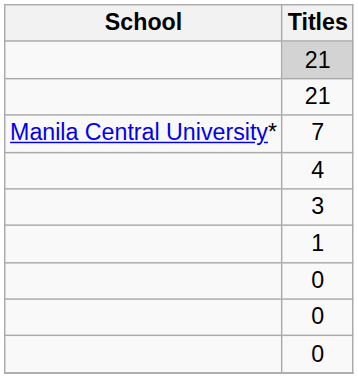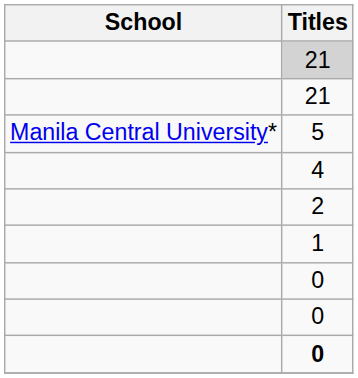row 4 | Titles: 7 -> 5
row 6 | Titles: 3 -> 2
row 10 | Titles: normal -> bold
